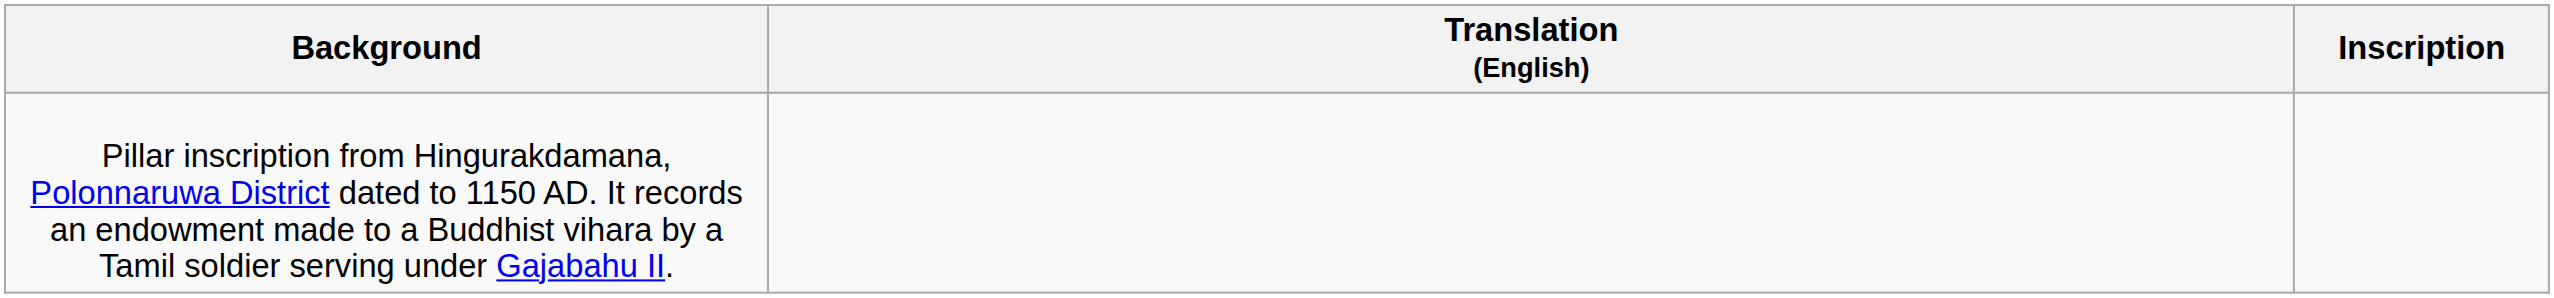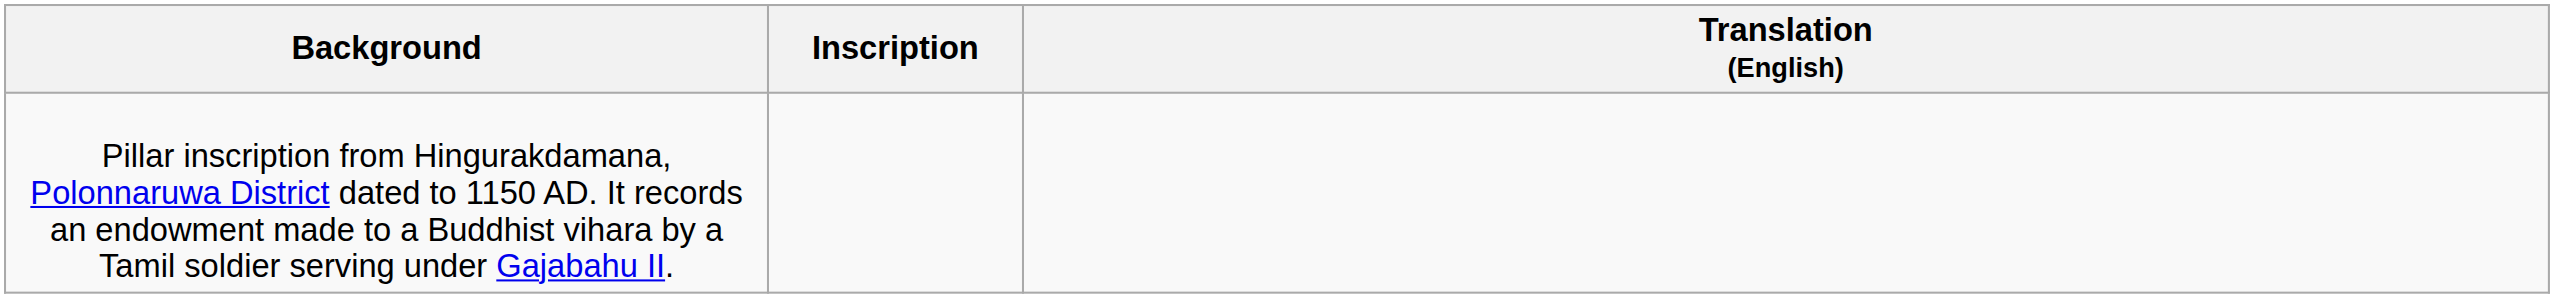columns swapped: Translation (English) <-> Inscription
